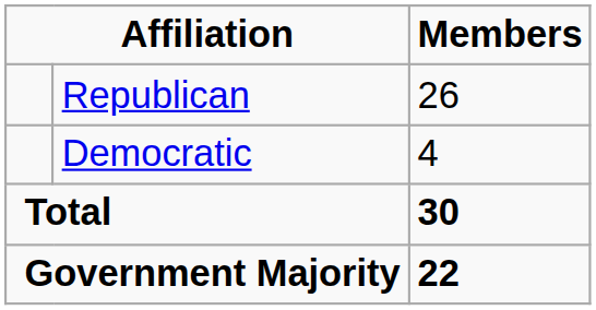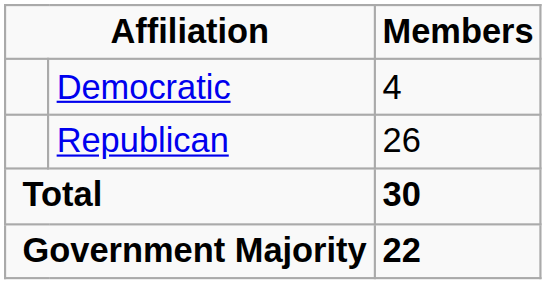rows swapped: Democratic <-> Republican
